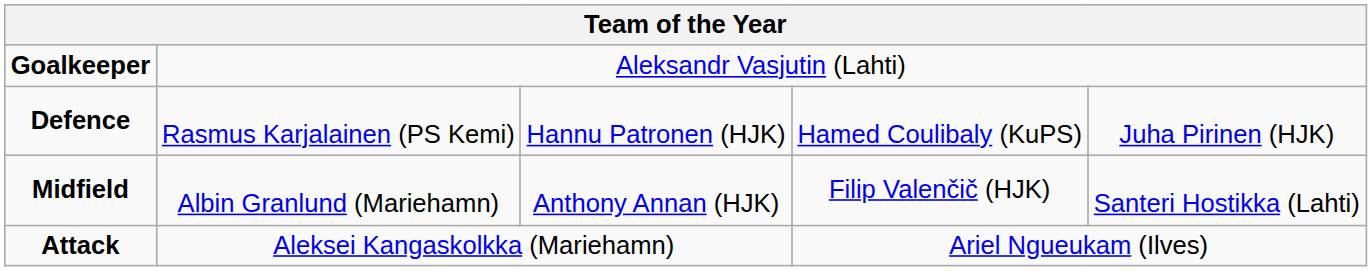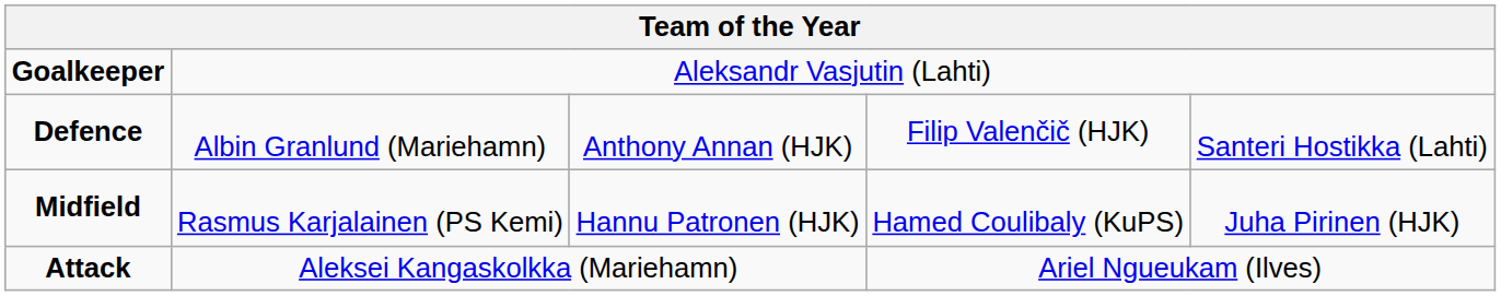Defence | column 2: Rasmus Karjalainen (PS Kemi) -> Albin Granlund (Mariehamn)
Defence | column 3: Hannu Patronen (HJK) -> Anthony Annan (HJK)
Defence | column 4: Hamed Coulibaly (KuPS) -> Filip Valenčič (HJK)
Defence | column 5: Juha Pirinen (HJK) -> Santeri Hostikka (Lahti)
Midfield | column 2: Albin Granlund (Mariehamn) -> Rasmus Karjalainen (PS Kemi)
Midfield | column 3: Anthony Annan (HJK) -> Hannu Patronen (HJK)
Midfield | column 4: Filip Valenčič (HJK) -> Hamed Coulibaly (KuPS)
Midfield | column 5: Santeri Hostikka (Lahti) -> Juha Pirinen (HJK)
